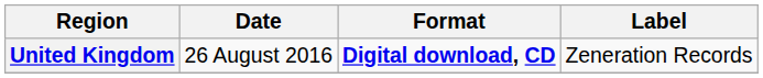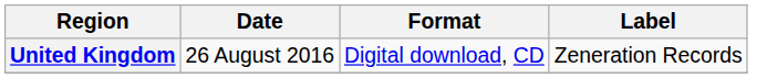United Kingdom | Format: bold -> normal
